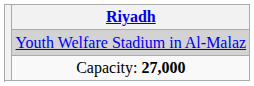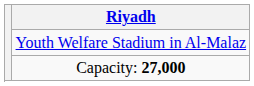Youth Welfare Stadium in Al-Malaz | Riyadh: lightgrey background -> no background
